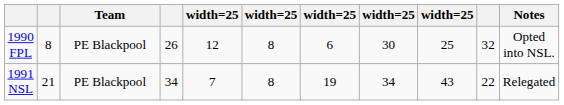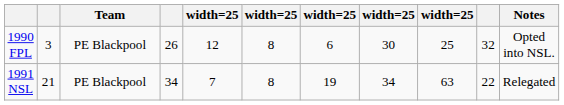1990 FPL | column 2: 8 -> 3
1991 NSL | column 9: 43 -> 63
